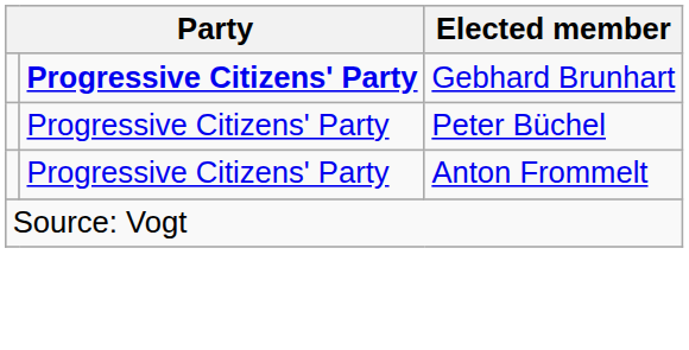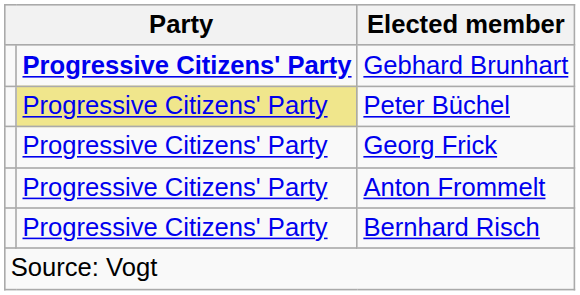Peter Büchel | column 2: no background -> khaki background
+ row: Progressive Citizens' Party | Georg Frick
+ row: Progressive Citizens' Party | Bernhard Risch
